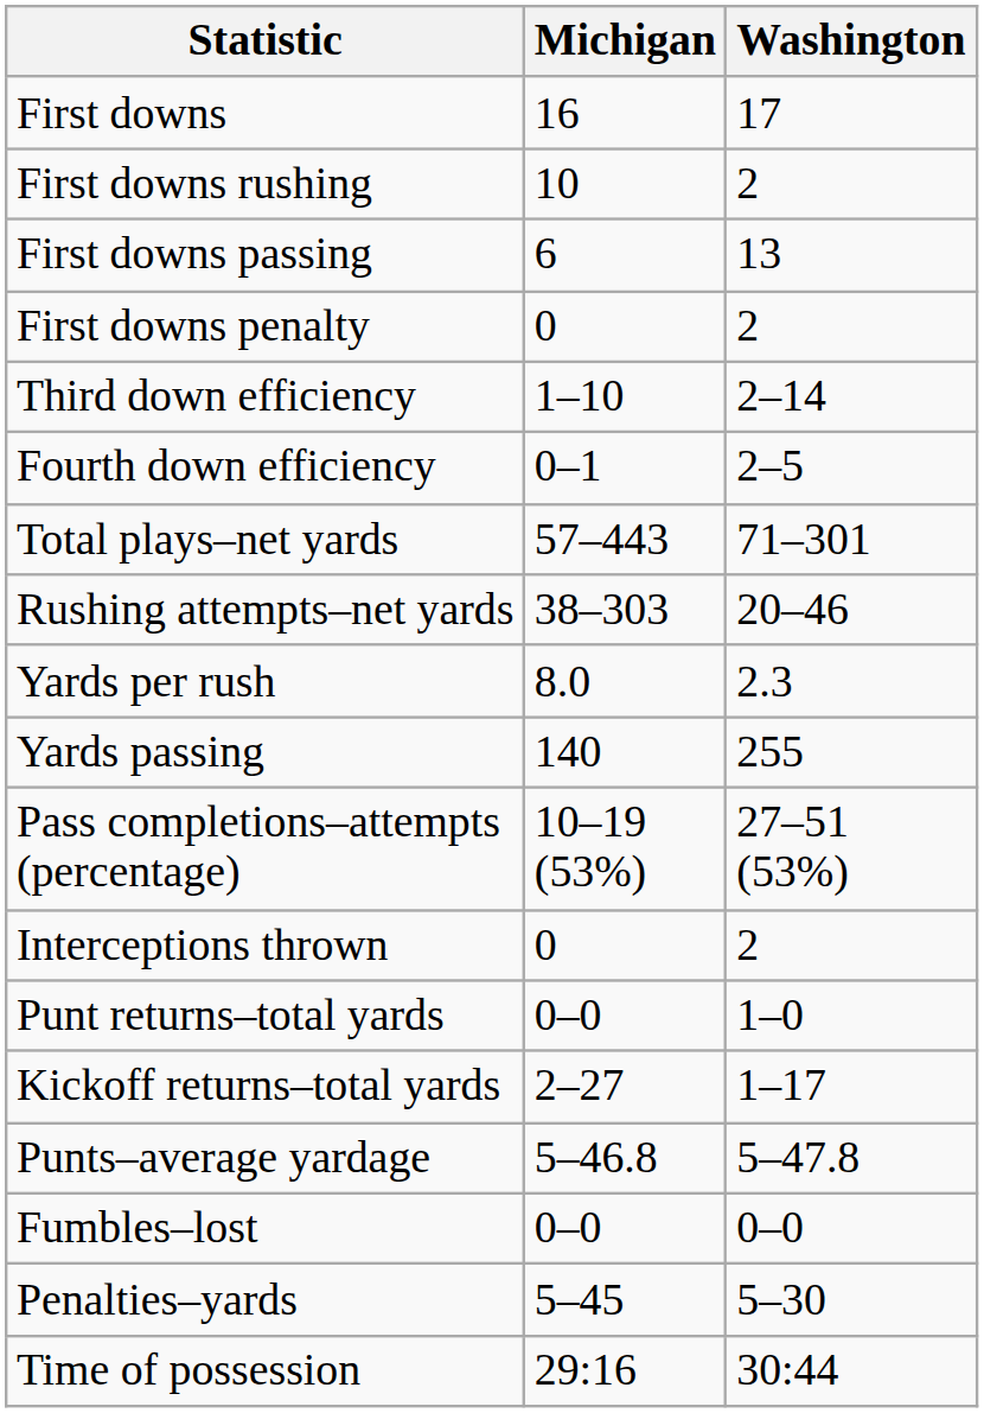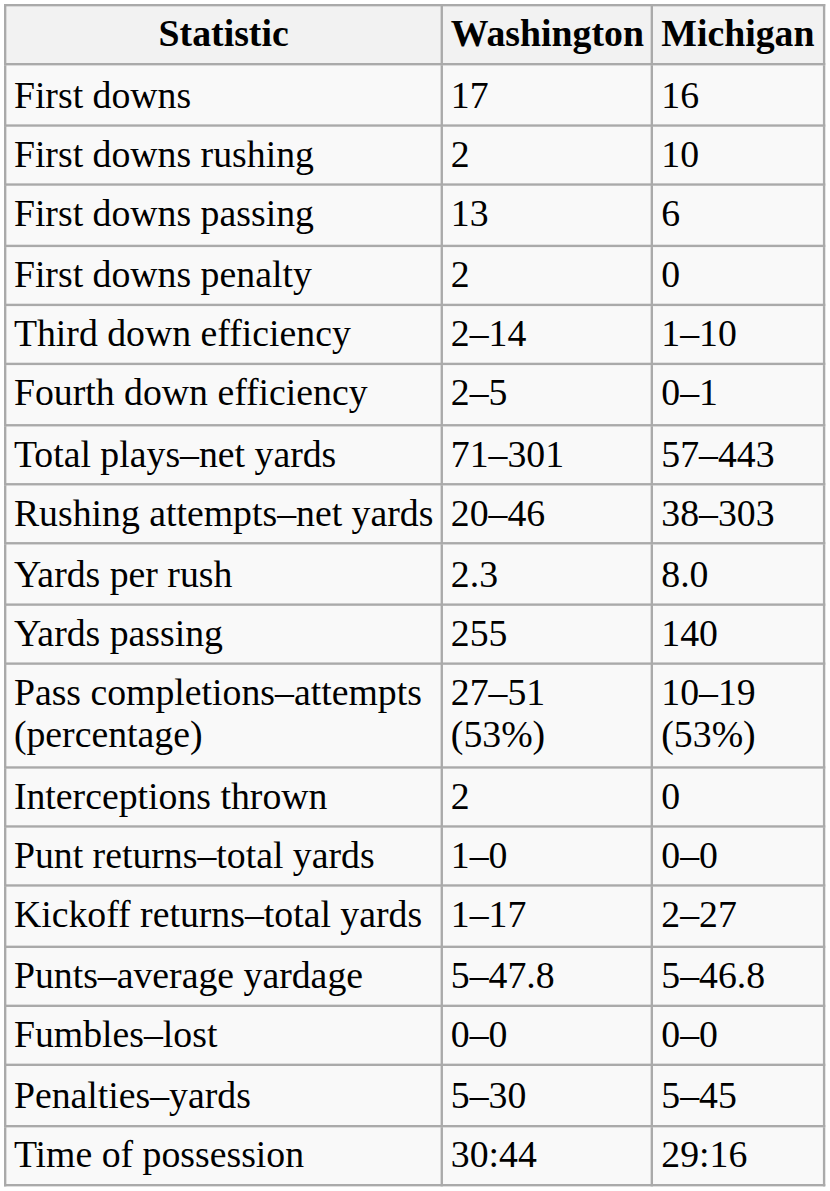columns swapped: Washington <-> Michigan
